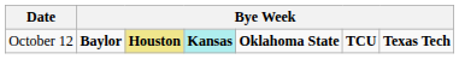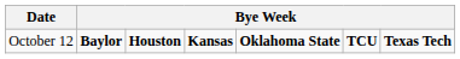October 12 | column 3: khaki background -> no background
October 12 | column 4: paleturquoise background -> no background
